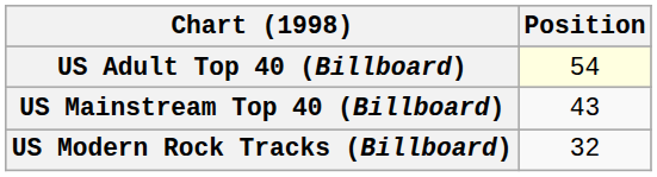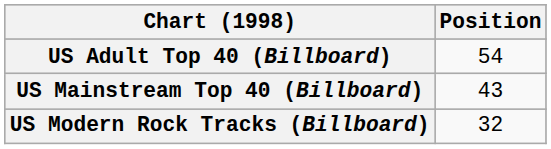US Adult Top 40 (Billboard) | Position: lightyellow background -> no background
